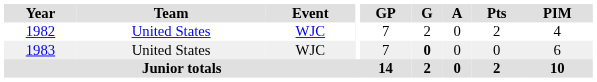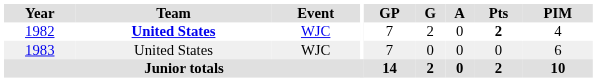1982 | Team: normal -> bold
1982 | Pts: normal -> bold
1983 | G: bold -> normal
